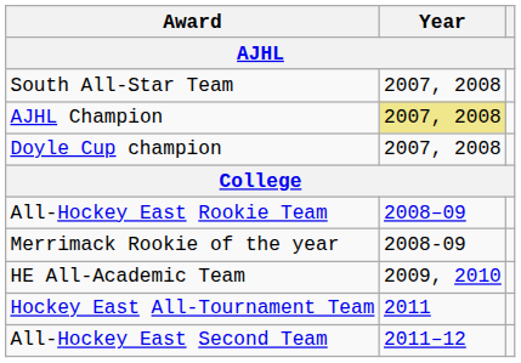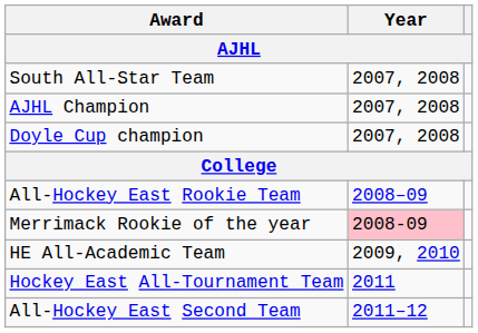AJHL Champion | Year: khaki background -> no background
Merrimack Rookie of the year | Year: no background -> pink background
